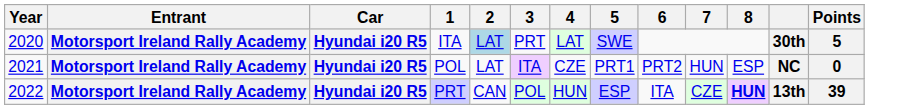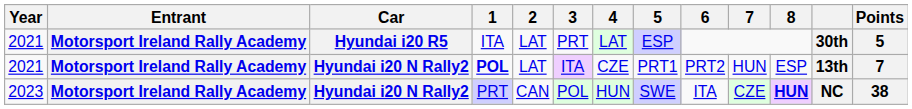row 2 | Year: 2020 -> 2021
row 2 | 2: lightblue background -> no background
row 2 | 5: SWE -> ESP
row 3 | Car: Hyundai i20 R5 -> Hyundai i20 N Rally2
row 3 | 1: normal -> bold
row 3 | column 12: NC -> 13th
row 3 | Points: 0 -> 7
row 4 | Year: 2022 -> 2023
row 4 | Car: Hyundai i20 R5 -> Hyundai i20 N Rally2
row 4 | 5: ESP -> SWE
row 4 | column 12: 13th -> NC
row 4 | Points: 39 -> 38
